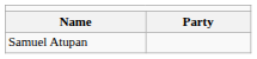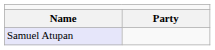Samuel Atupan | column 1: no background -> lavender background
